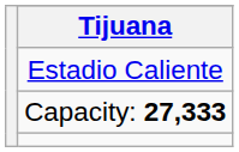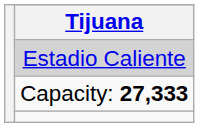Estadio Caliente | Tijuana: no background -> lightgrey background
